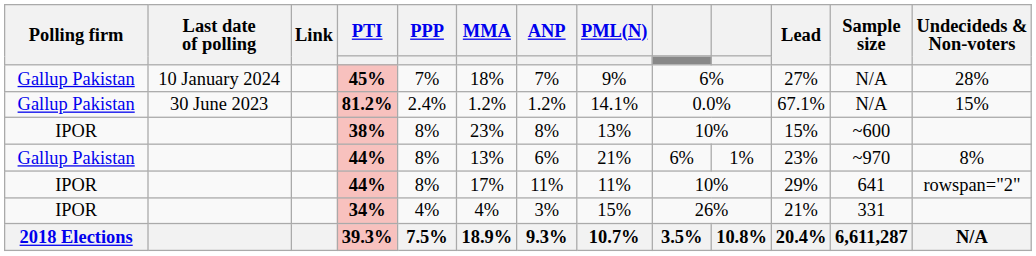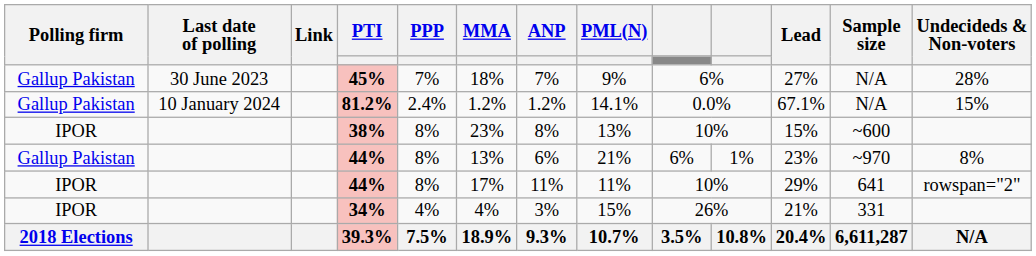45% | Last date of polling: 10 January 2024 -> 30 June 2023
81.2% | Last date of polling: 30 June 2023 -> 10 January 2024
